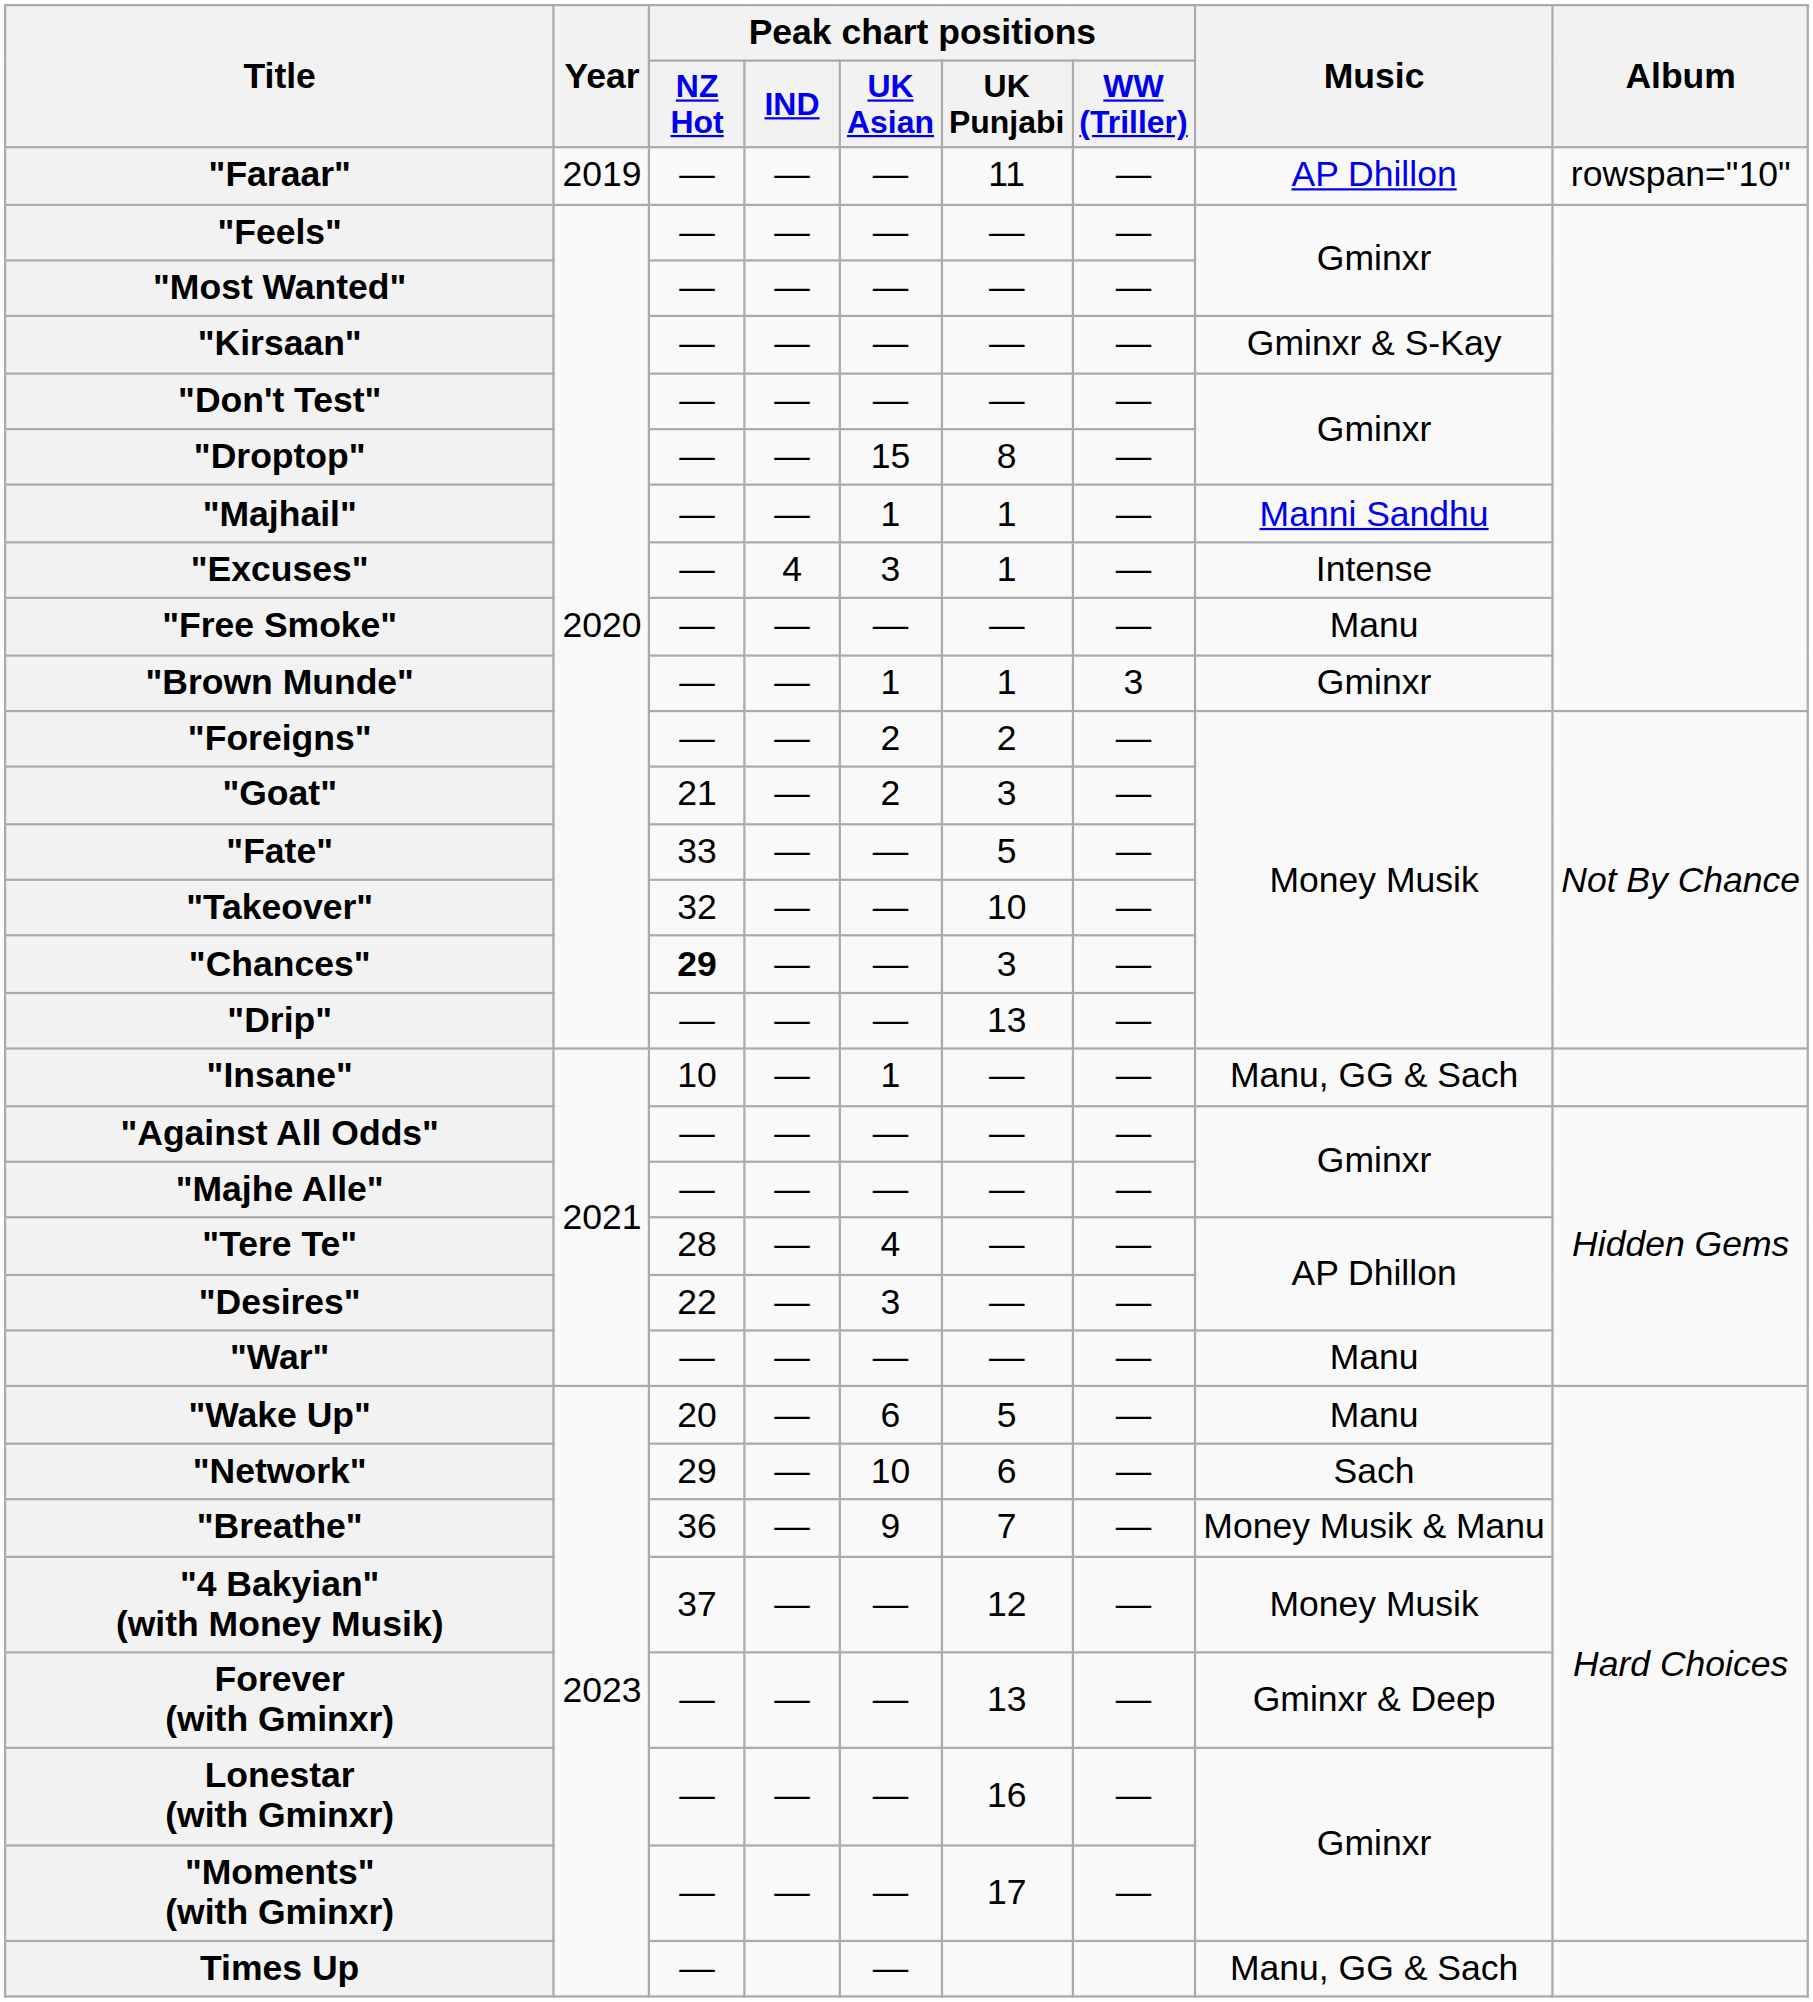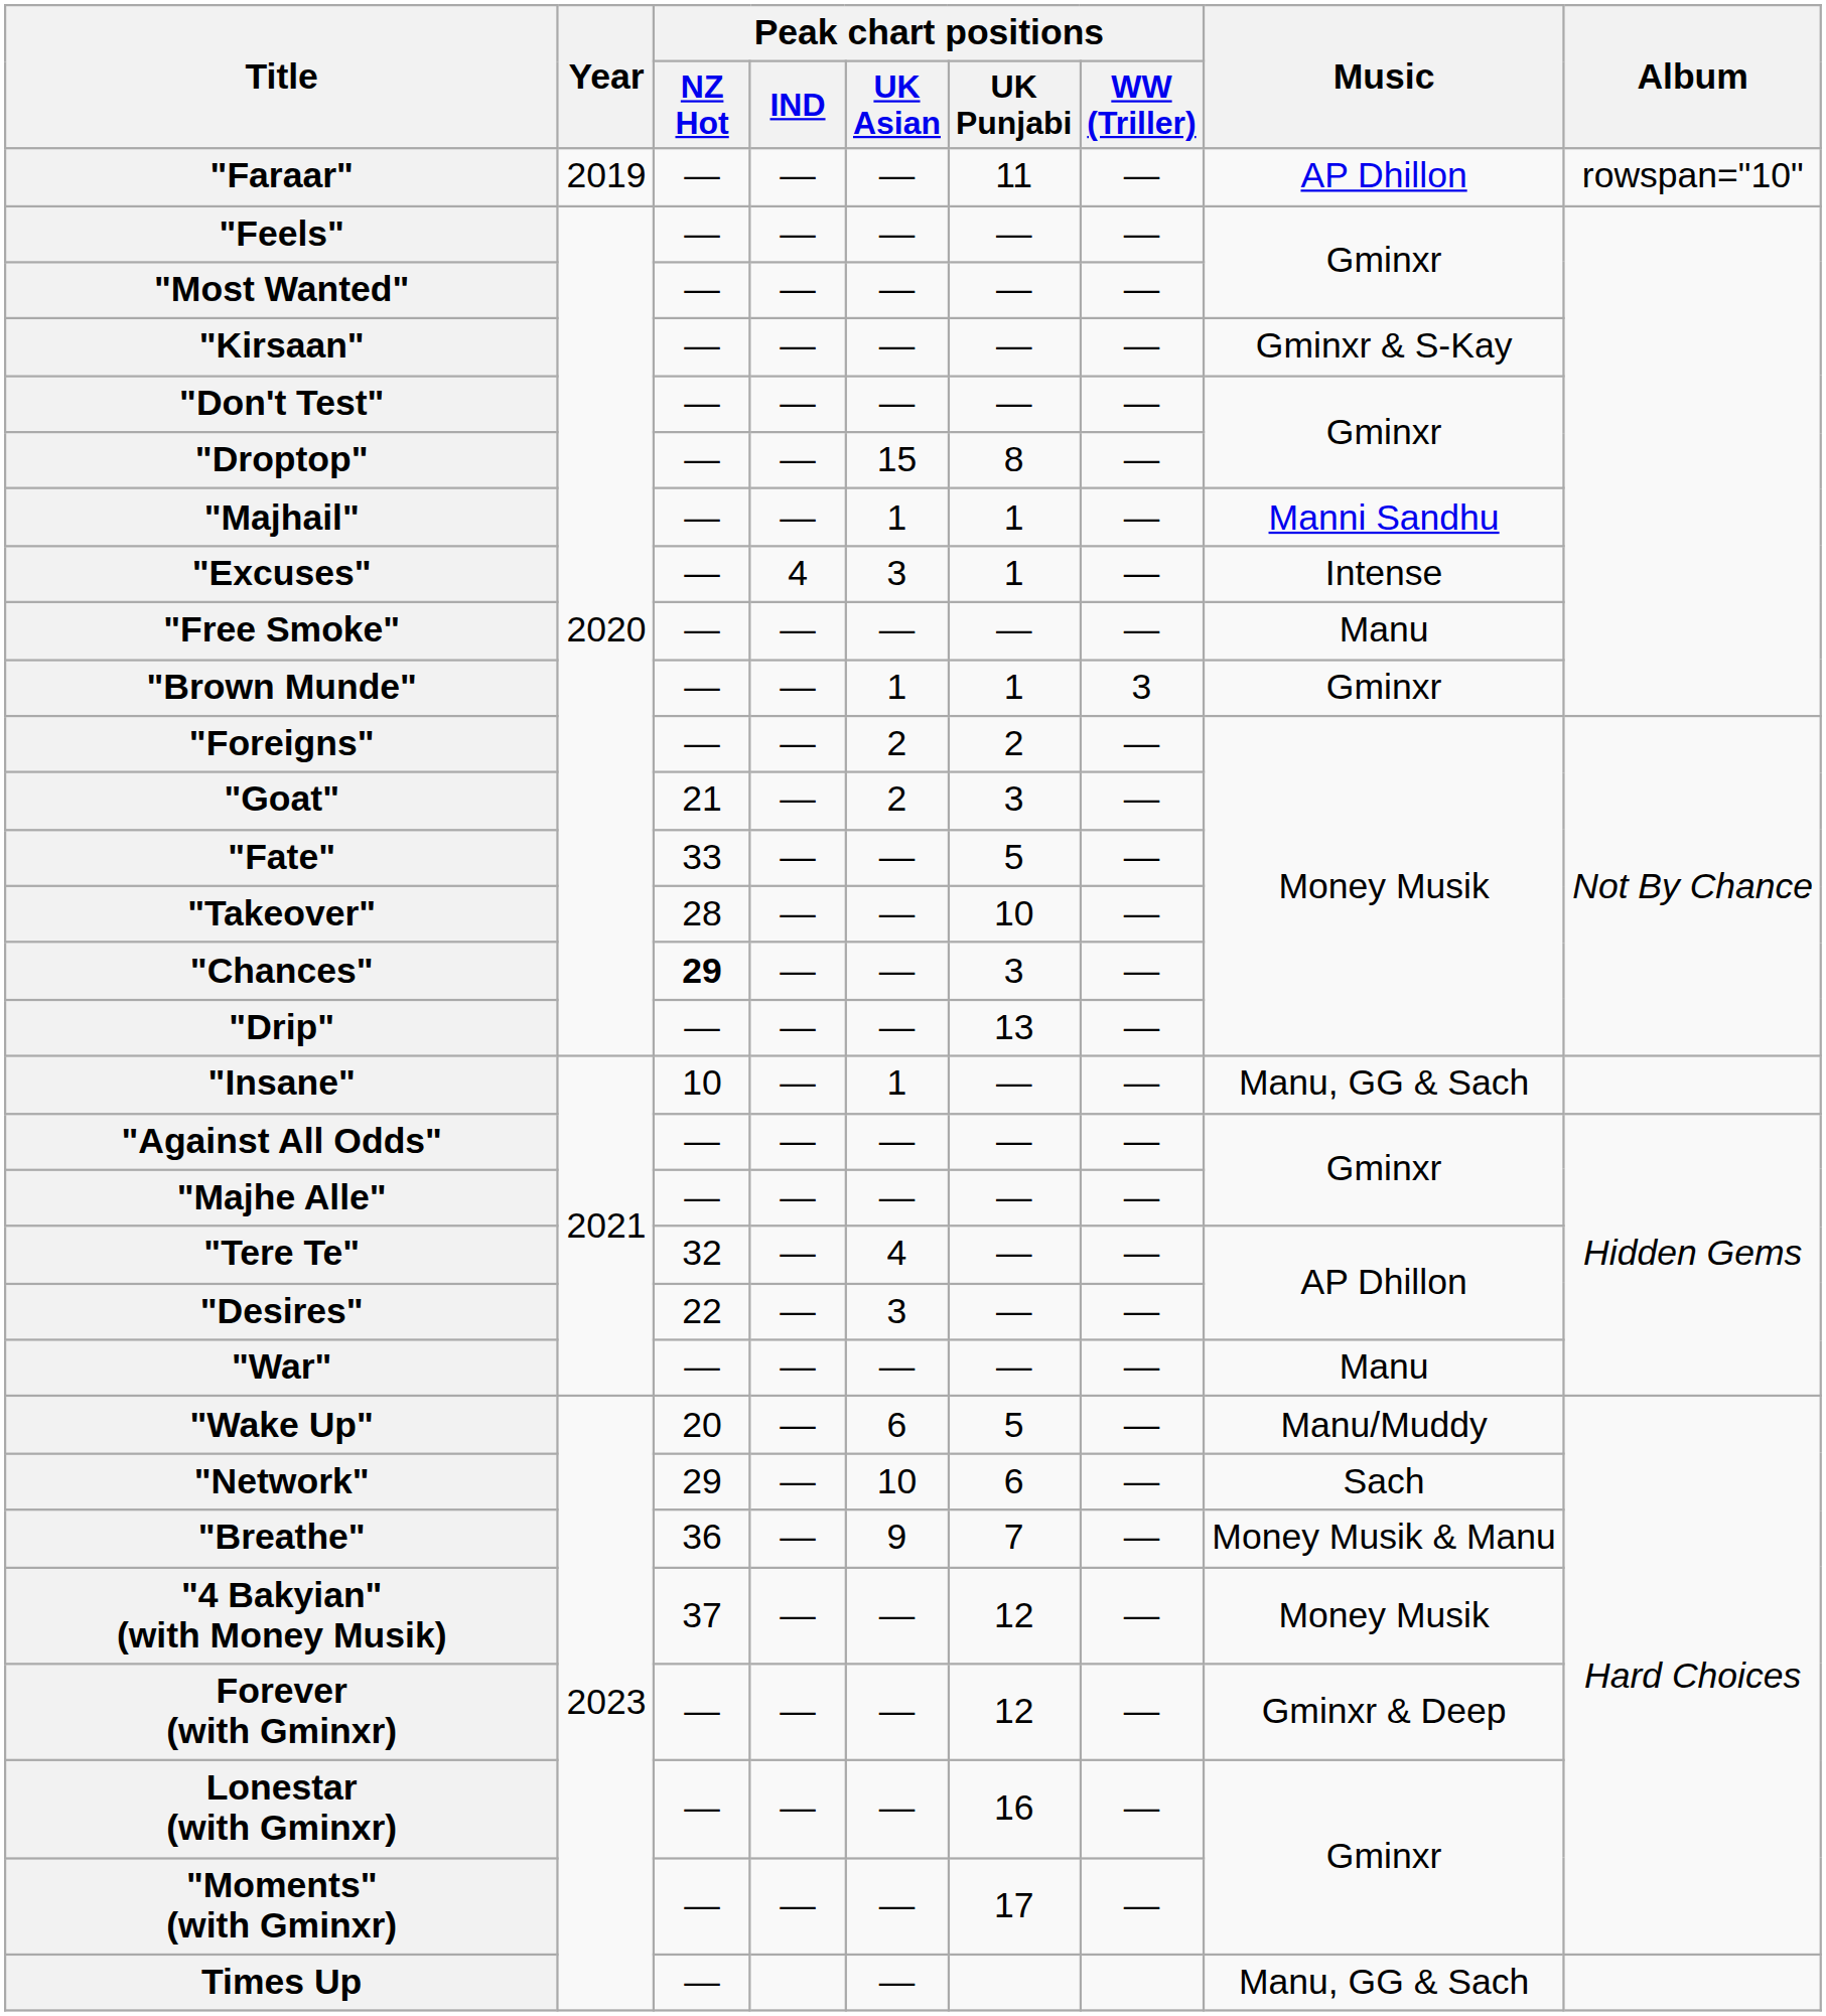"Takeover" | Peak chart positions / NZ Hot: 32 -> 28
"Tere Te" | Peak chart positions / NZ Hot: 28 -> 32
"Wake Up" | Music: Manu -> Manu/Muddy
Forever (with Gminxr) | Peak chart positions / UK Punjabi: 13 -> 12
